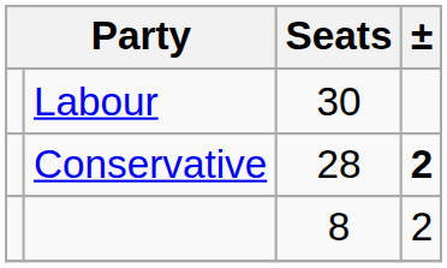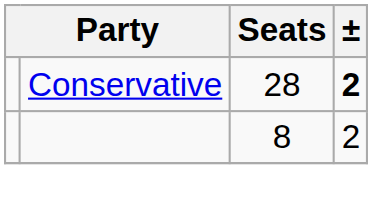- row: Labour | 30
